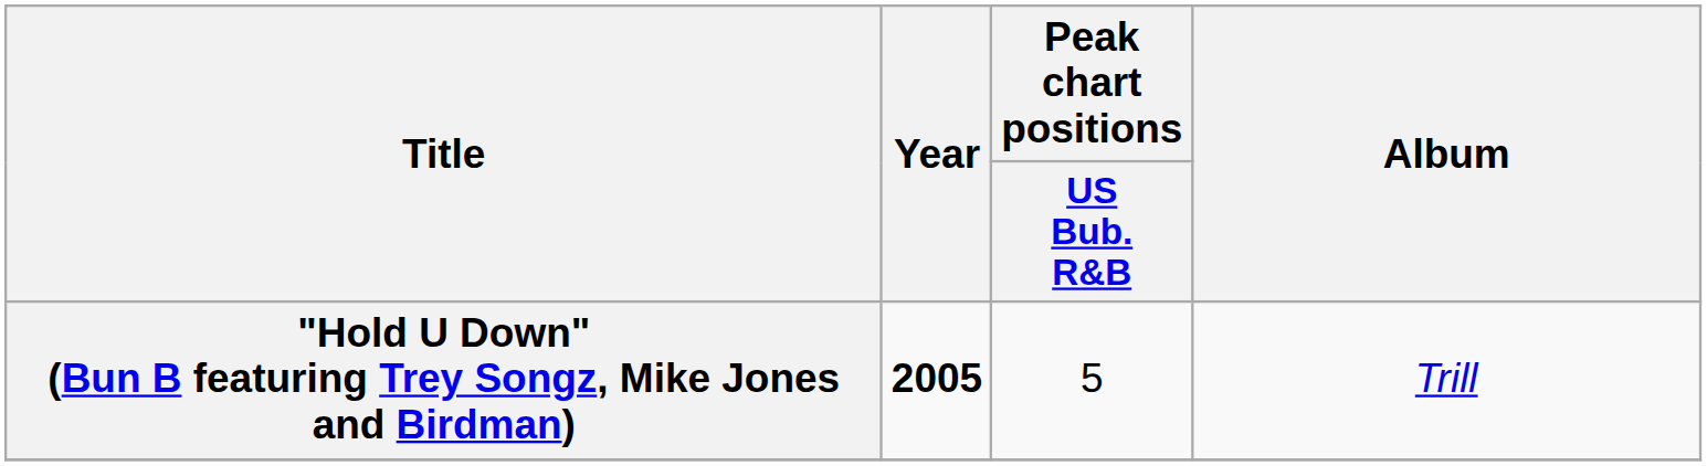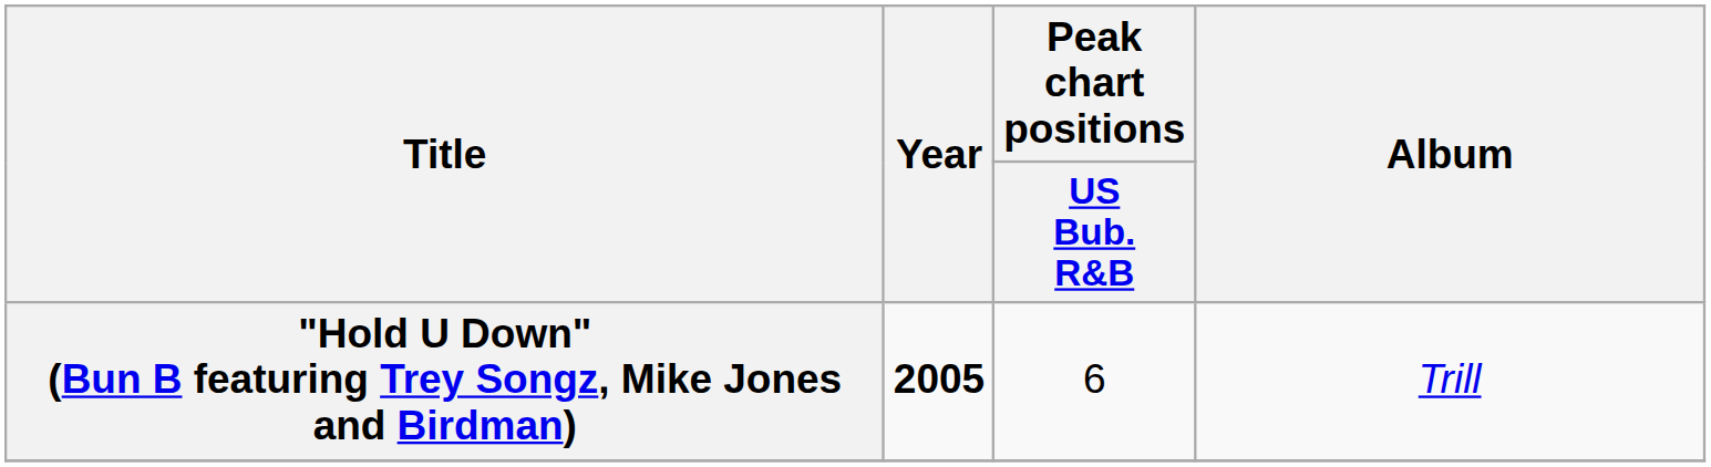row 3 | Peak chart positions / US Bub. R&B: 5 -> 6
